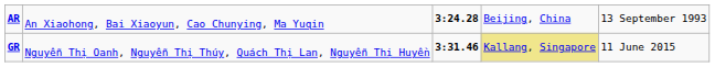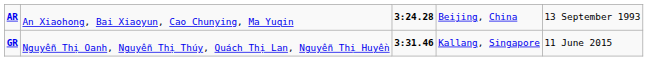GR | column 4: khaki background -> no background
